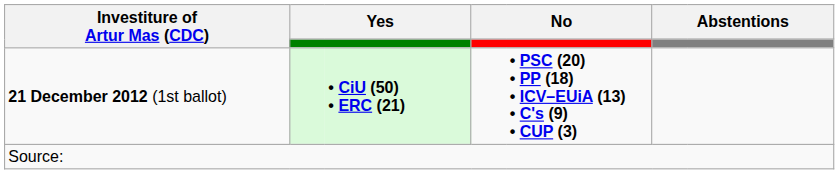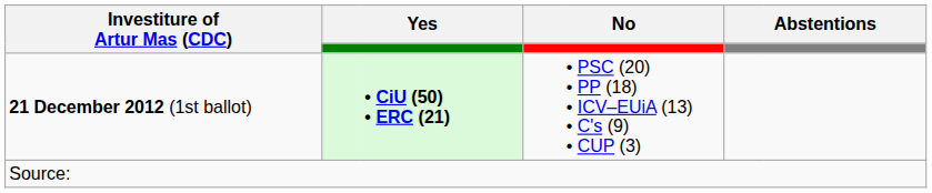21 December 2012 (1st ballot) | column 5: bold -> normal
